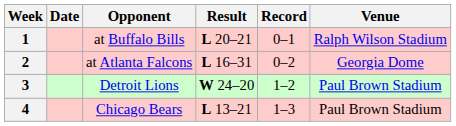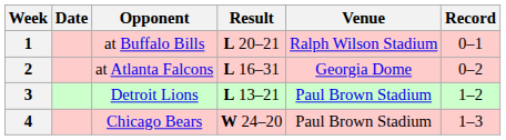columns swapped: Record <-> Venue
3 | Result: W 24–20 -> L 13–21
4 | Result: L 13–21 -> W 24–20
